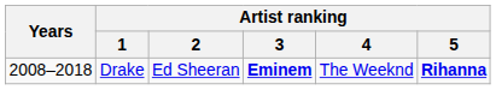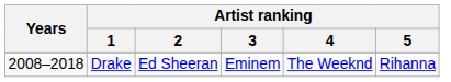Drake | Artist ranking / 3: bold -> normal
Drake | Artist ranking / 5: bold -> normal
